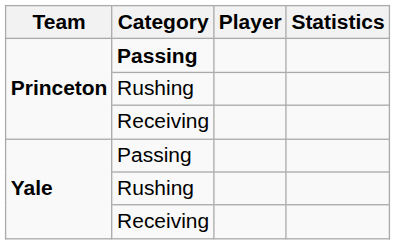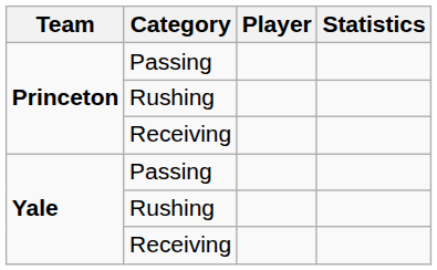Princeton / Passing | Category: bold -> normal
